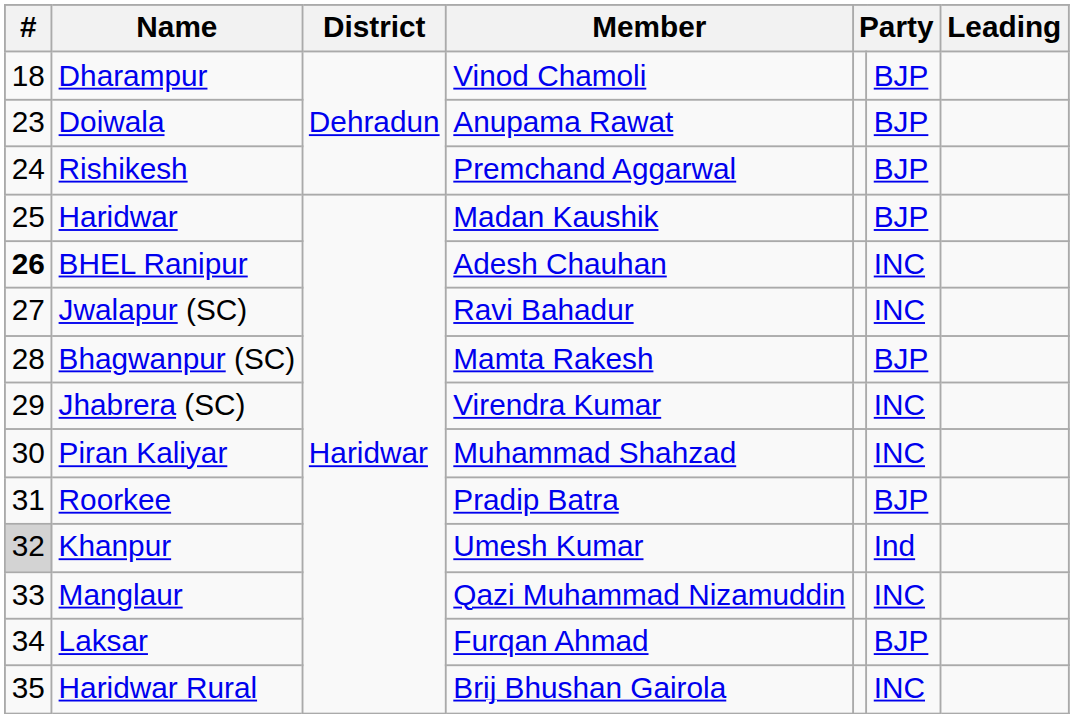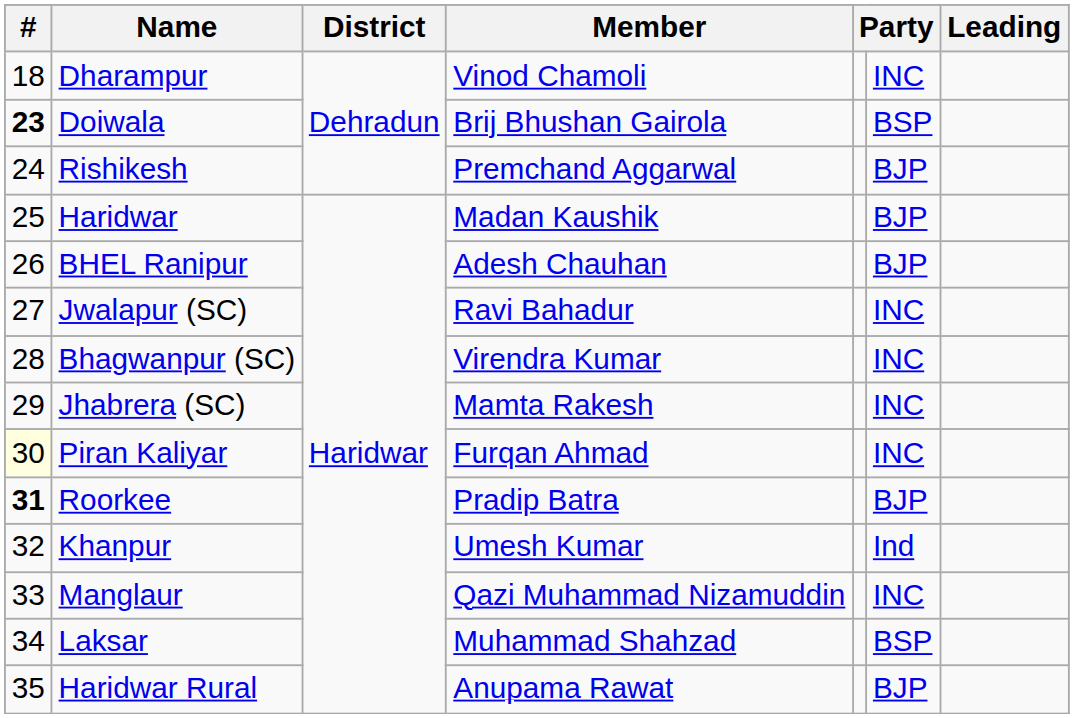Dharampur | column 6: BJP -> INC
Doiwala | #: normal -> bold
Doiwala | Member: Anupama Rawat -> Brij Bhushan Gairola
Doiwala | column 6: BJP -> BSP
BHEL Ranipur | #: bold -> normal
BHEL Ranipur | column 6: INC -> BJP
Bhagwanpur (SC) | Member: Mamta Rakesh -> Virendra Kumar
Bhagwanpur (SC) | column 6: BJP -> INC
Jhabrera (SC) | Member: Virendra Kumar -> Mamta Rakesh
Piran Kaliyar | #: no background -> lightyellow background
Piran Kaliyar | Member: Muhammad Shahzad -> Furqan Ahmad
Roorkee | #: normal -> bold
Khanpur | #: lightgrey background -> no background
Laksar | Member: Furqan Ahmad -> Muhammad Shahzad
Laksar | column 6: BJP -> BSP
Haridwar Rural | Member: Brij Bhushan Gairola -> Anupama Rawat
Haridwar Rural | column 6: INC -> BJP
